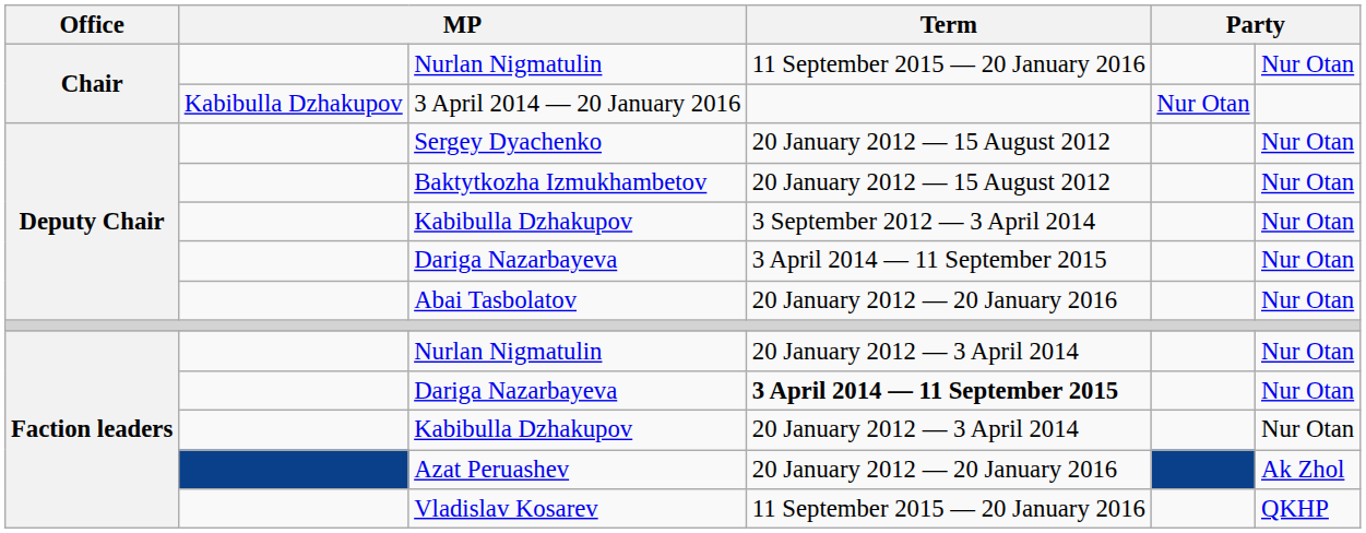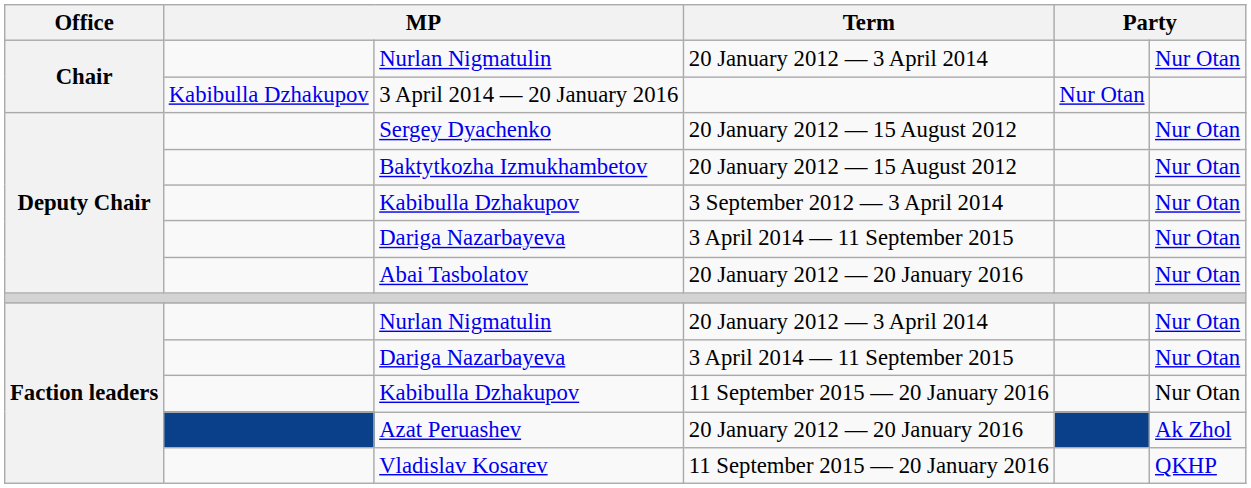Chair / Nurlan Nigmatulin | Term: 11 September 2015 — 20 January 2016 -> 20 January 2012 — 3 April 2014
Faction leaders / Dariga Nazarbayeva | Term: bold -> normal
Faction leaders / Kabibulla Dzhakupov | Term: 20 January 2012 — 3 April 2014 -> 11 September 2015 — 20 January 2016
